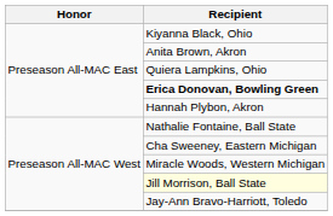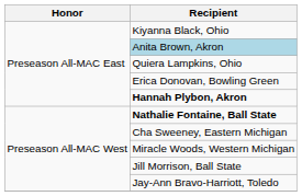row 3 | Recipient: no background -> lightblue background
row 5 | Recipient: bold -> normal
row 6 | Recipient: normal -> bold
row 7 | Recipient: normal -> bold
row 10 | Recipient: lightyellow background -> no background
